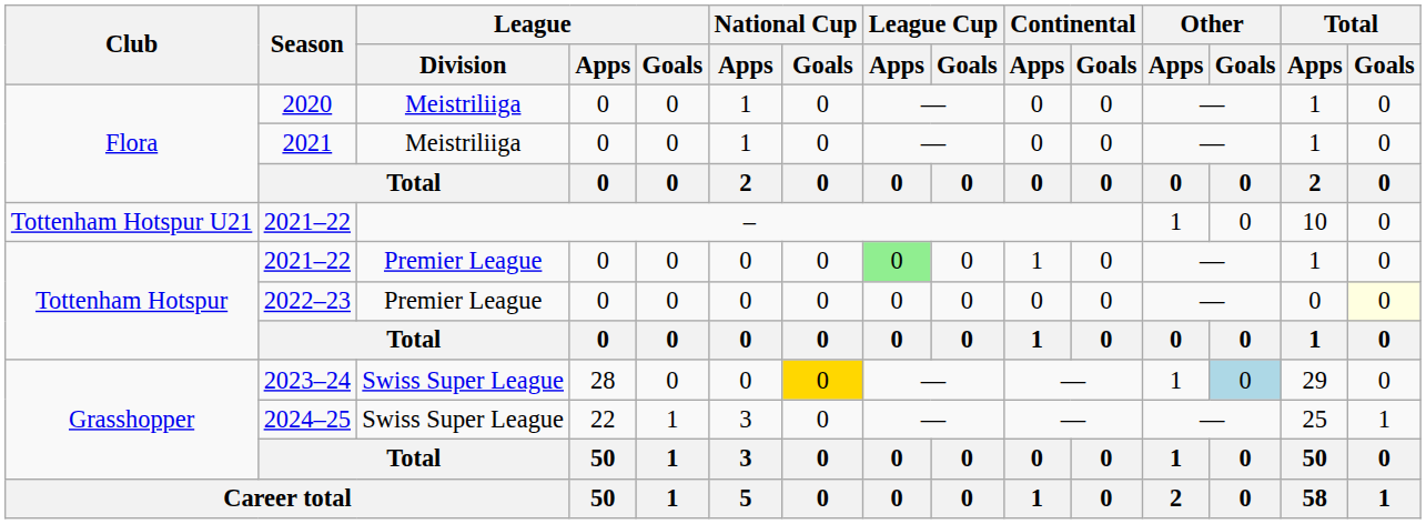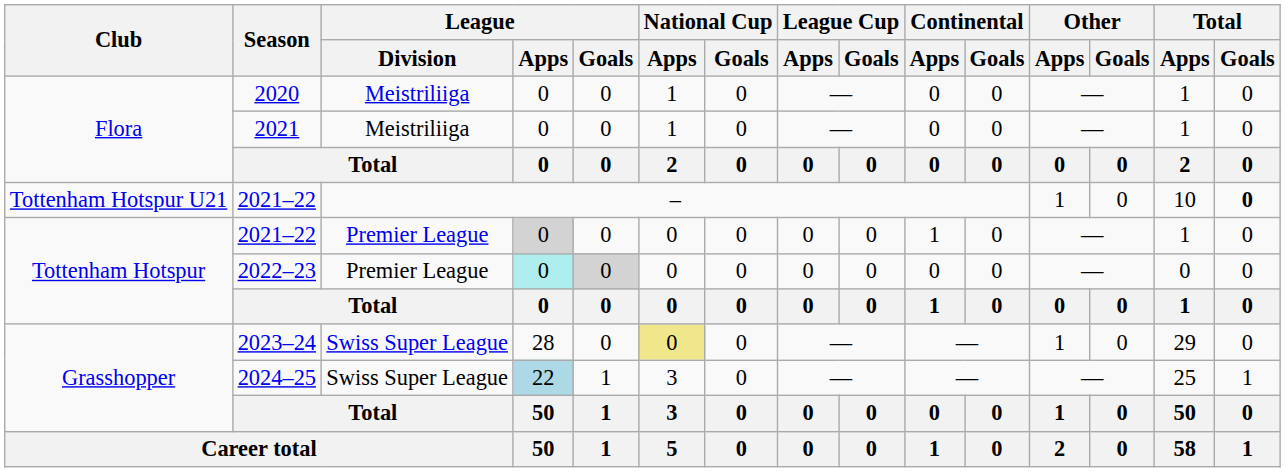Tottenham Hotspur U21 / 2021–22 | Total / Goals: normal -> bold
Tottenham Hotspur / 2021–22 | League / Apps: no background -> lightgrey background
Tottenham Hotspur / 2021–22 | League Cup / Apps: lightgreen background -> no background
2022–23 | League / Apps: no background -> paleturquoise background
2022–23 | League / Goals: no background -> lightgrey background
2022–23 | Total / Goals: lightyellow background -> no background
2023–24 | National Cup / Apps: no background -> khaki background
2023–24 | National Cup / Goals: gold background -> no background
2023–24 | Other / Goals: lightblue background -> no background
2024–25 | League / Apps: no background -> lightblue background
